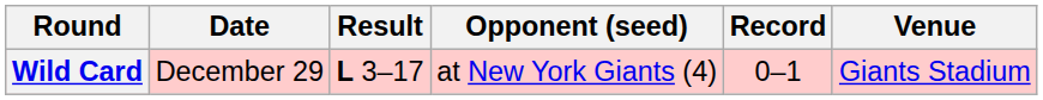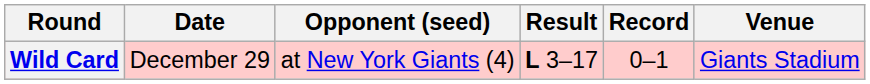columns swapped: Opponent (seed) <-> Result
